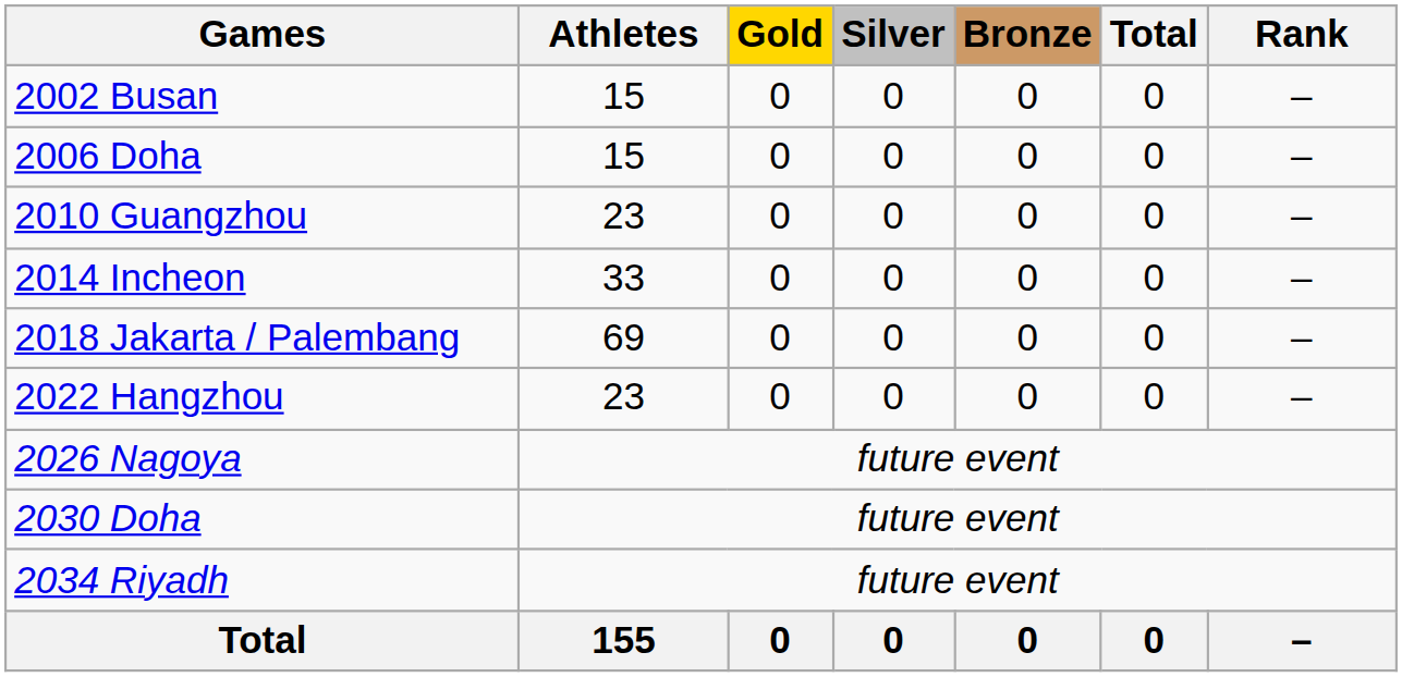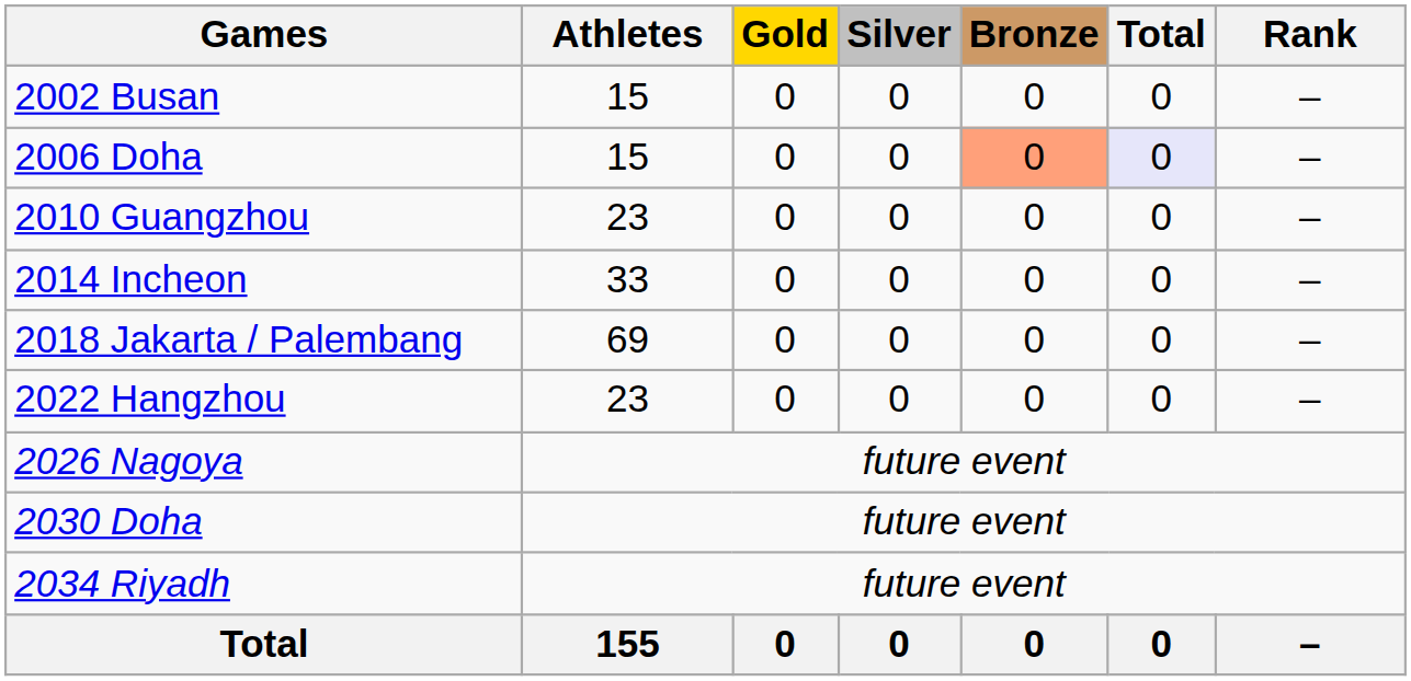2006 Doha | Bronze: no background -> lightsalmon background
2006 Doha | Total: no background -> lavender background
